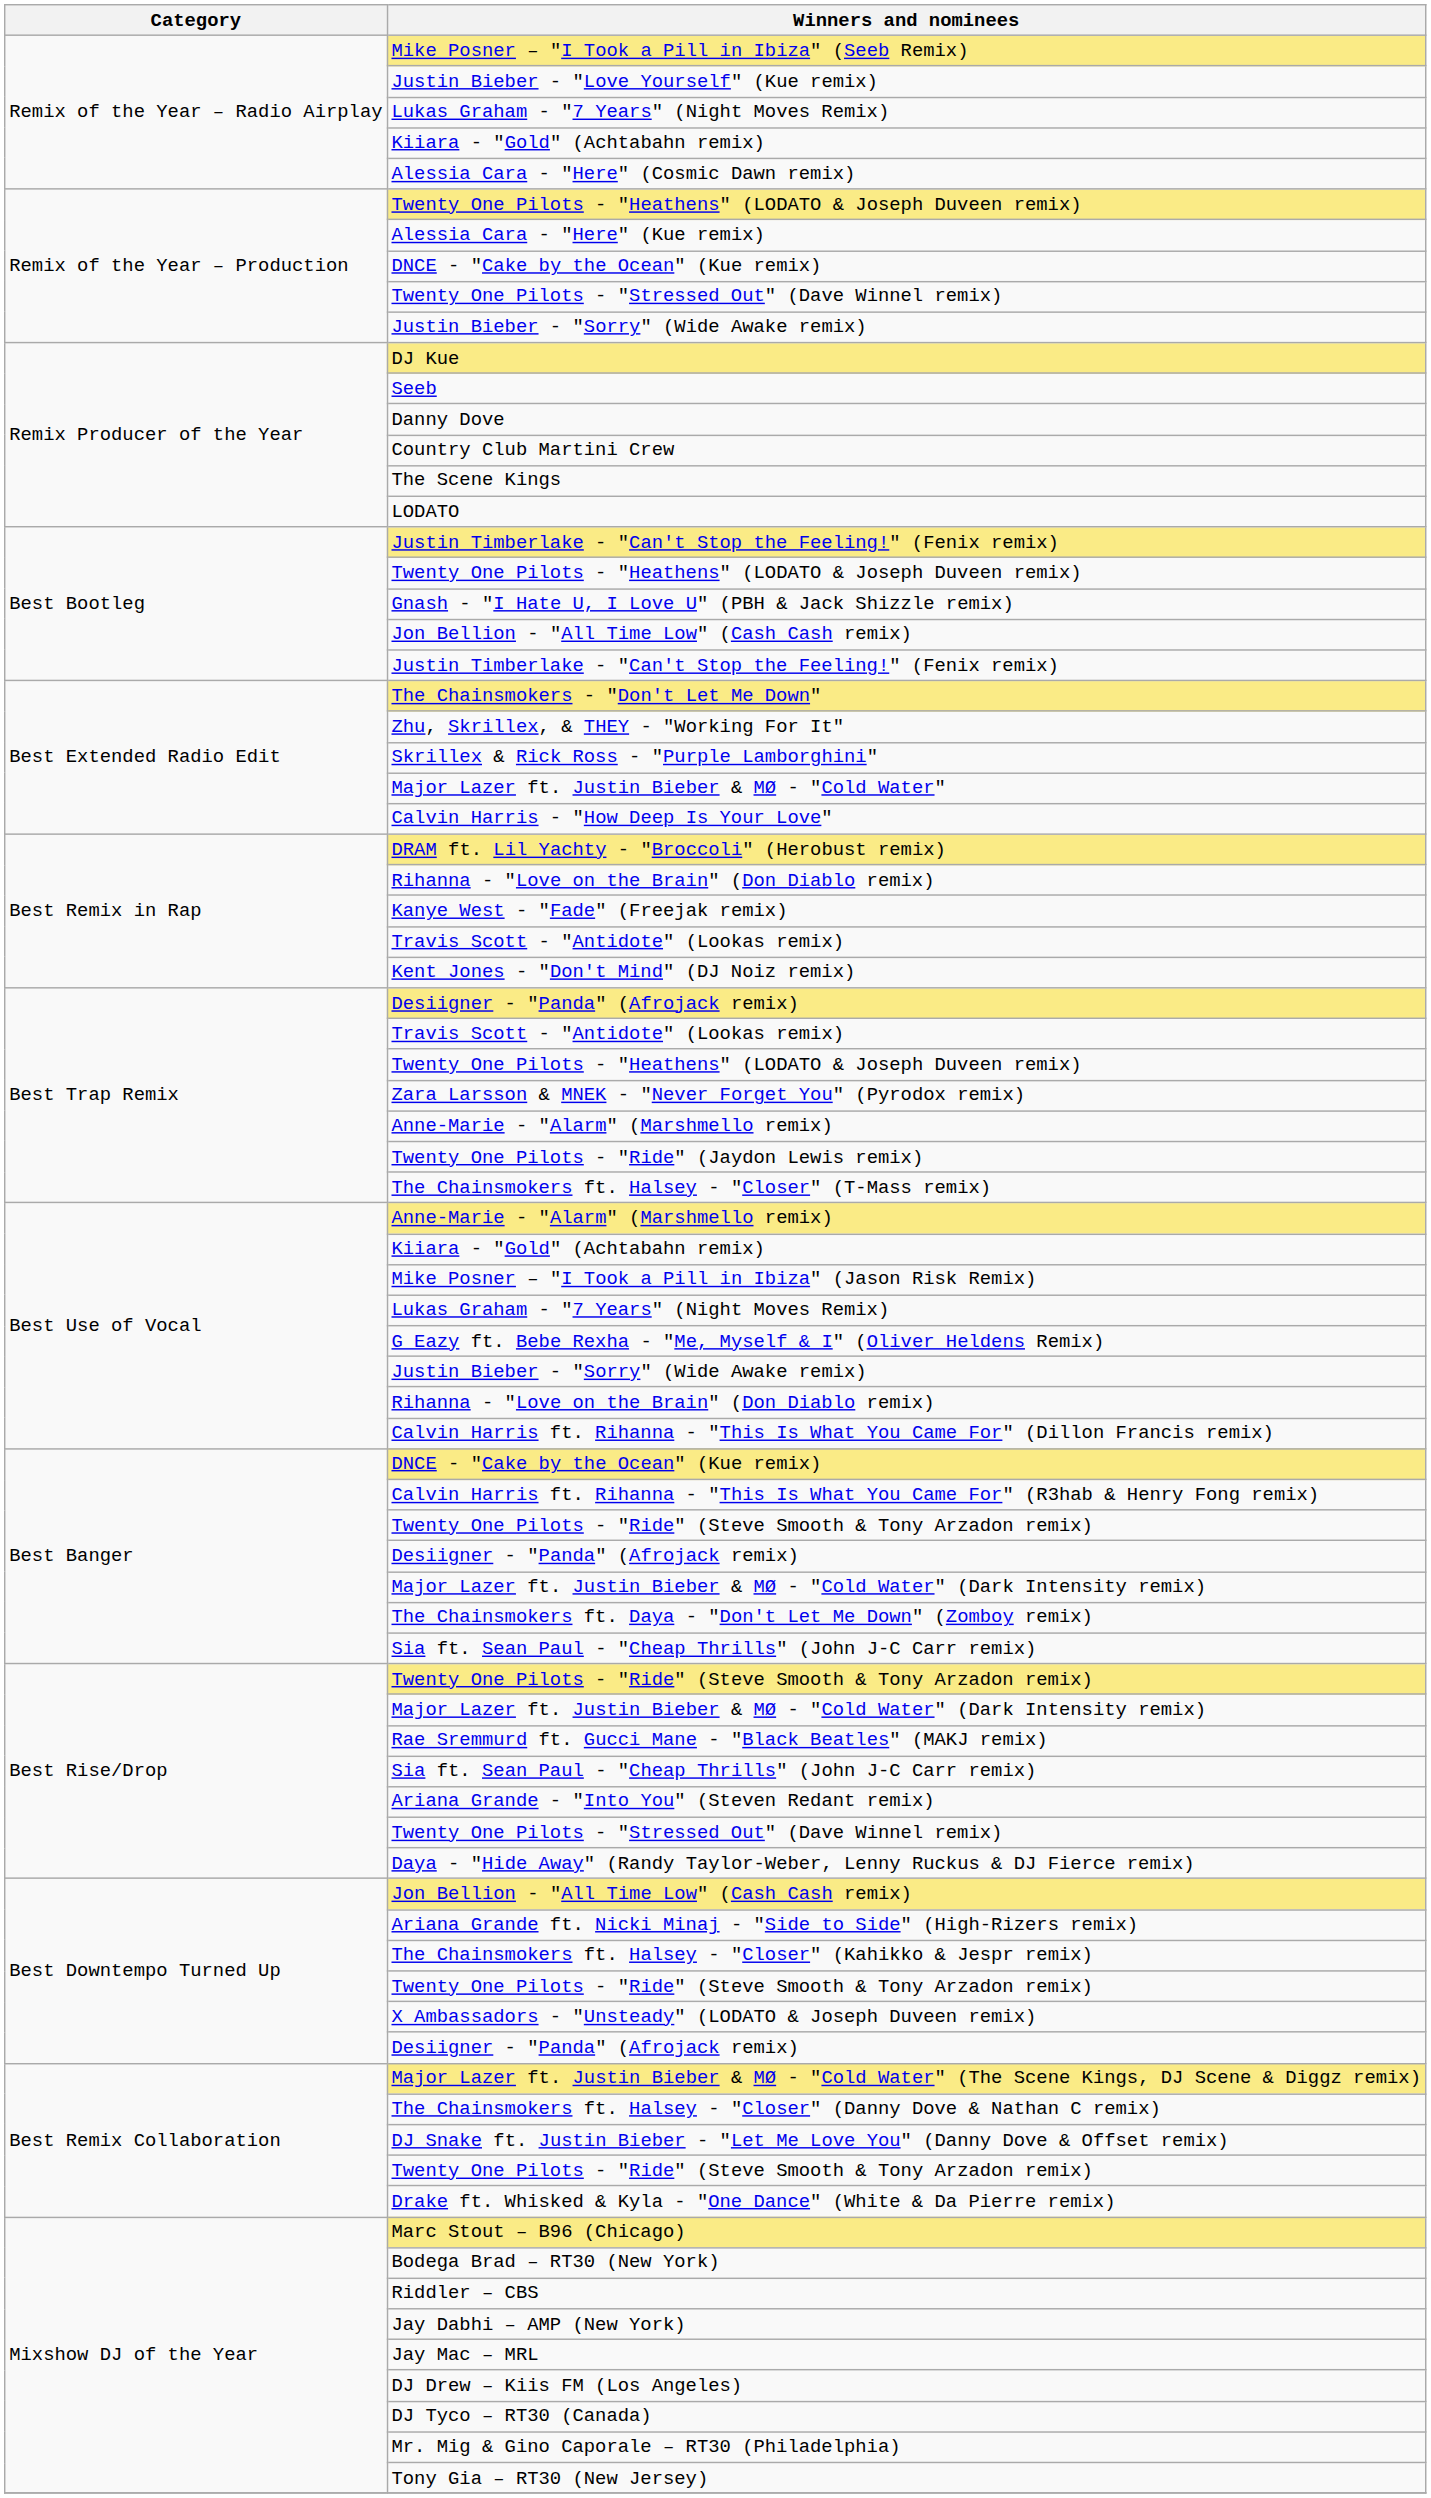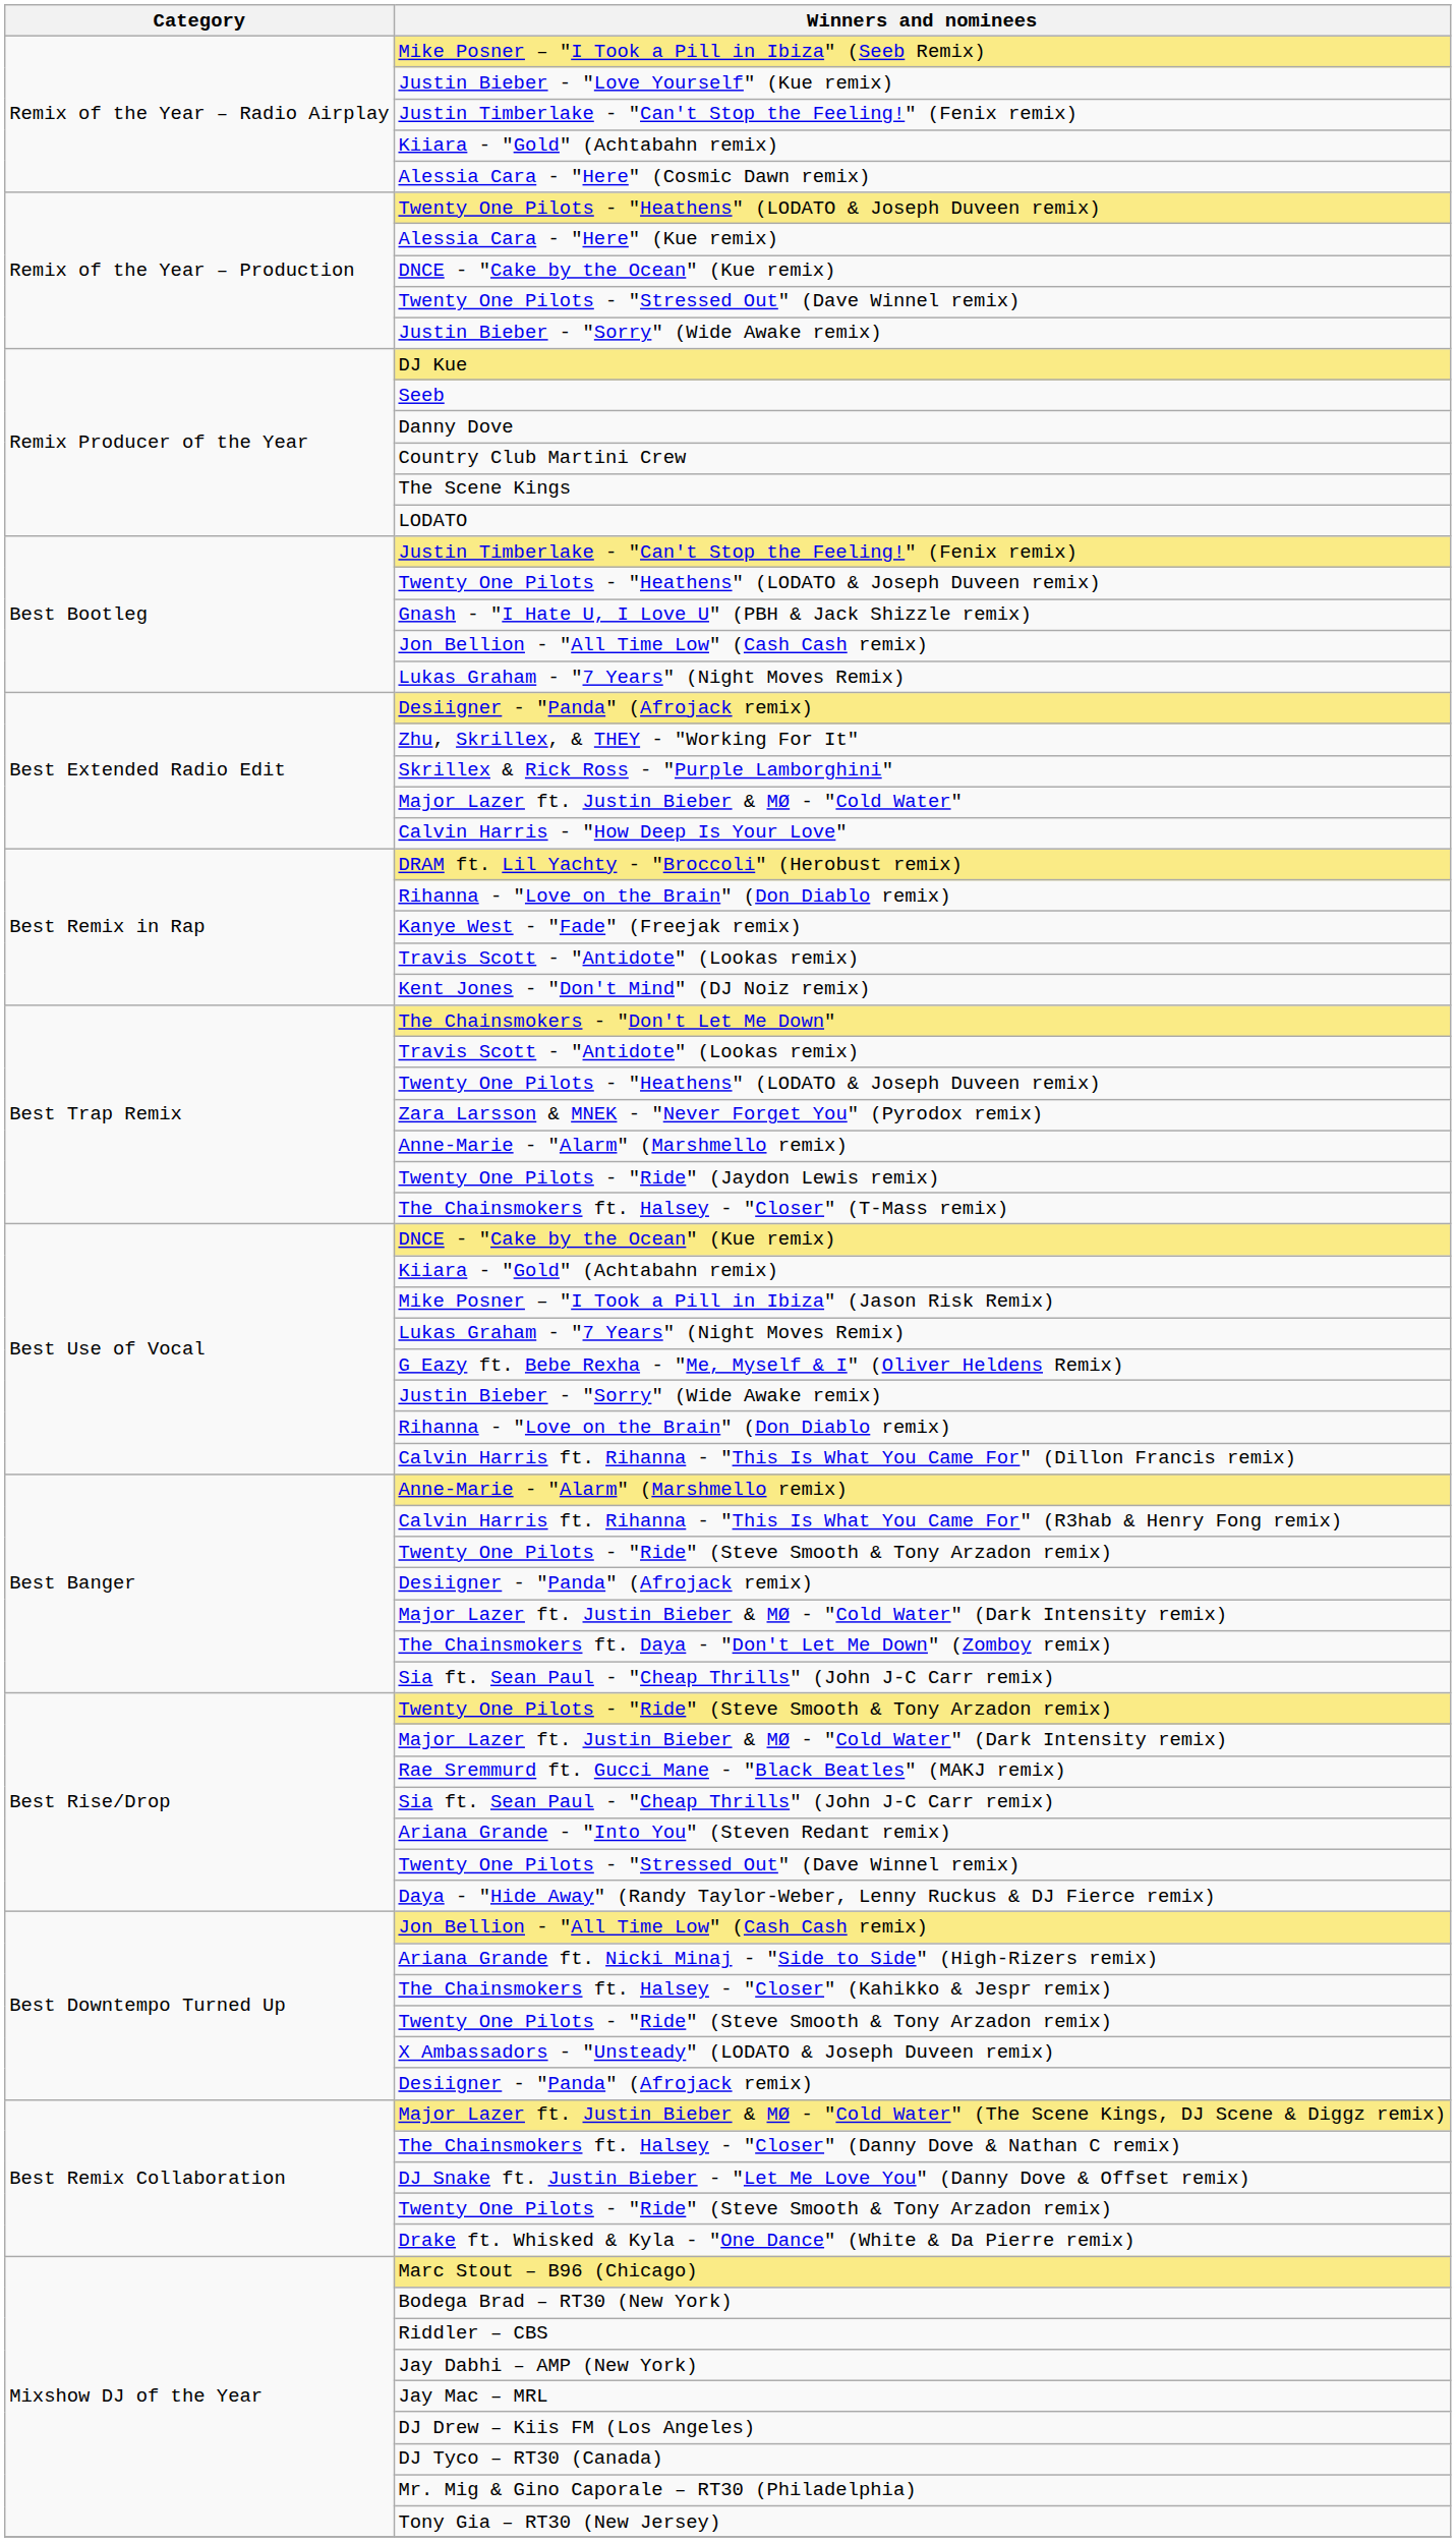row 4 | Winners and nominees: Lukas Graham - "7 Years" (Night Moves Remix) -> Justin Timberlake - "Can't Stop the Feeling!" (Fenix remix)
row 22 | Winners and nominees: Justin Timberlake - "Can't Stop the Feeling!" (Fenix remix) -> Lukas Graham - "7 Years" (Night Moves Remix)
row 23 | Winners and nominees: The Chainsmokers - "Don't Let Me Down" -> Desiigner - "Panda" (Afrojack remix)
row 33 | Winners and nominees: Desiigner - "Panda" (Afrojack remix) -> The Chainsmokers - "Don't Let Me Down"
row 40 | Winners and nominees: Anne-Marie - "Alarm" (Marshmello remix) -> DNCE - "Cake by the Ocean" (Kue remix)
row 48 | Winners and nominees: DNCE - "Cake by the Ocean" (Kue remix) -> Anne-Marie - "Alarm" (Marshmello remix)
